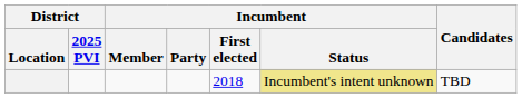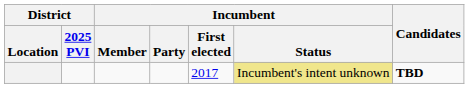row 3 | Incumbent / First elected: 2018 -> 2017
row 3 | Candidates: normal -> bold
